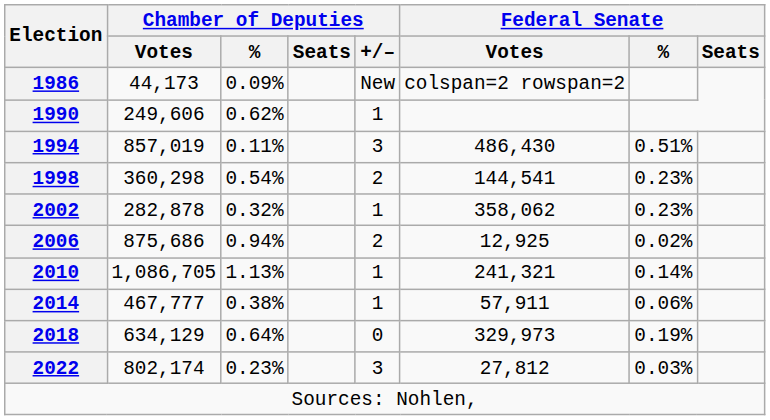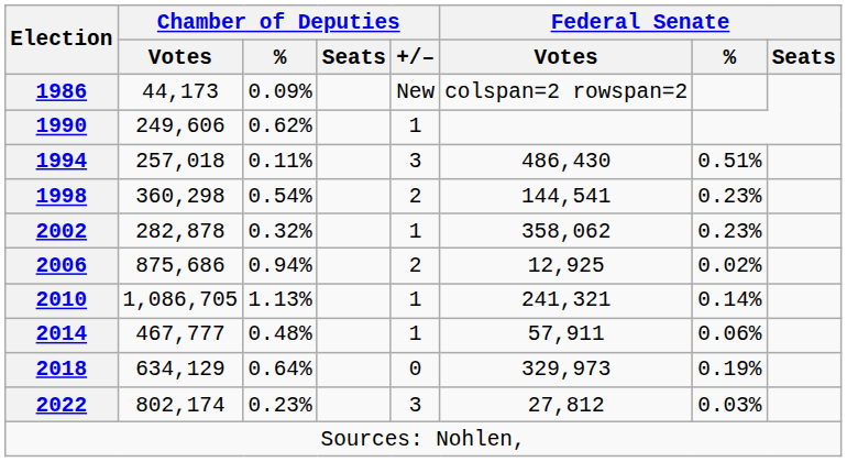1994 | Chamber of Deputies / Votes: 857,019 -> 257,018
2014 | Chamber of Deputies / %: 0.38% -> 0.48%
